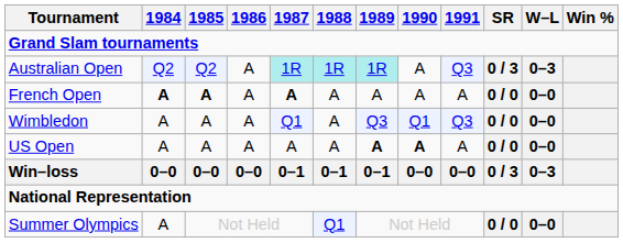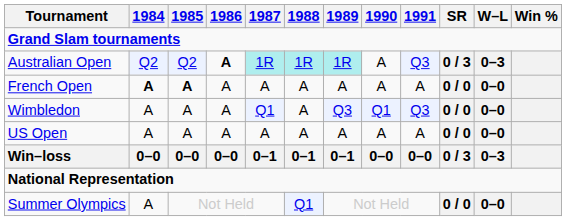Australian Open | 1986: normal -> bold
French Open | 1987: bold -> normal
US Open | 1989: bold -> normal
US Open | 1990: bold -> normal
